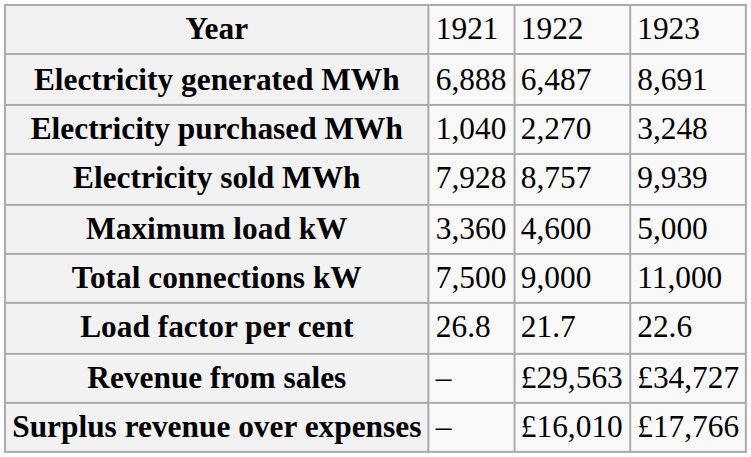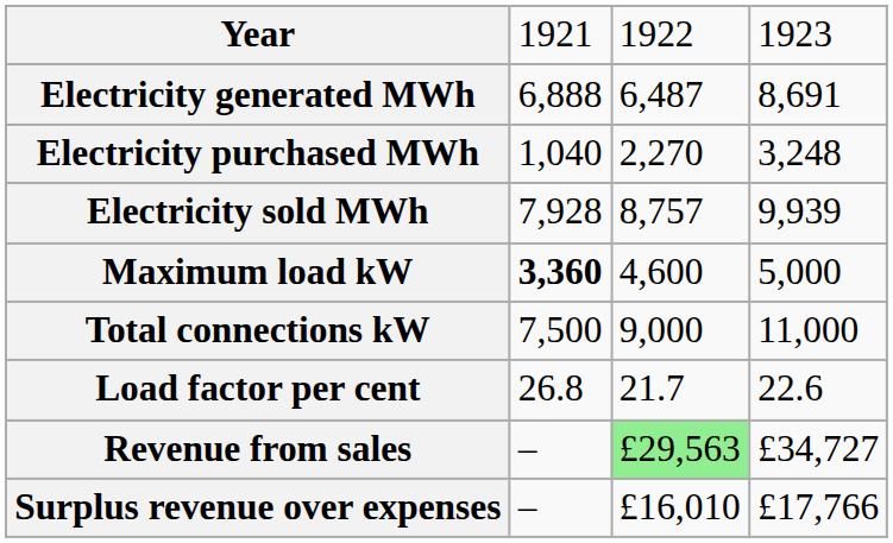Maximum load kW | column 2: normal -> bold
Revenue from sales | column 3: no background -> lightgreen background
